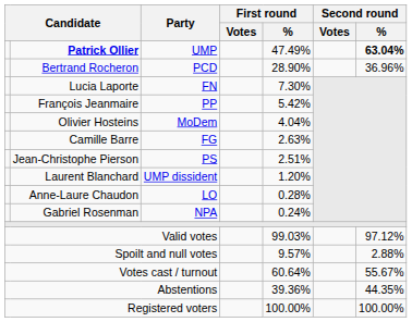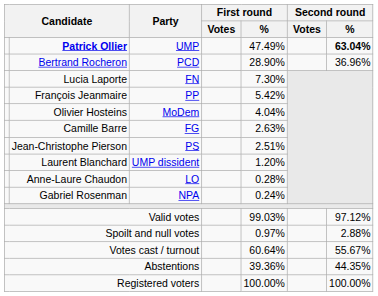Spoilt and null votes | First round / %: 9.57% -> 0.97%
